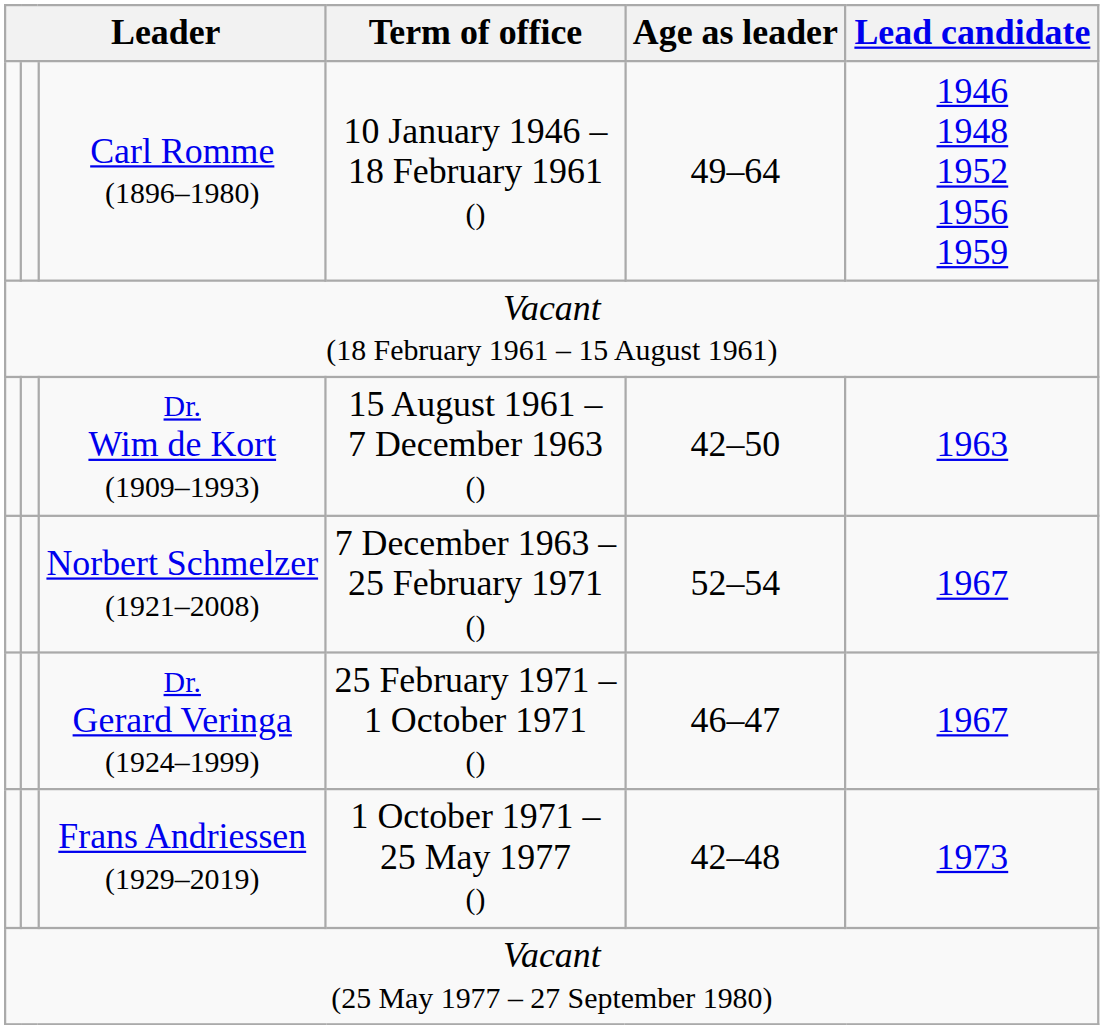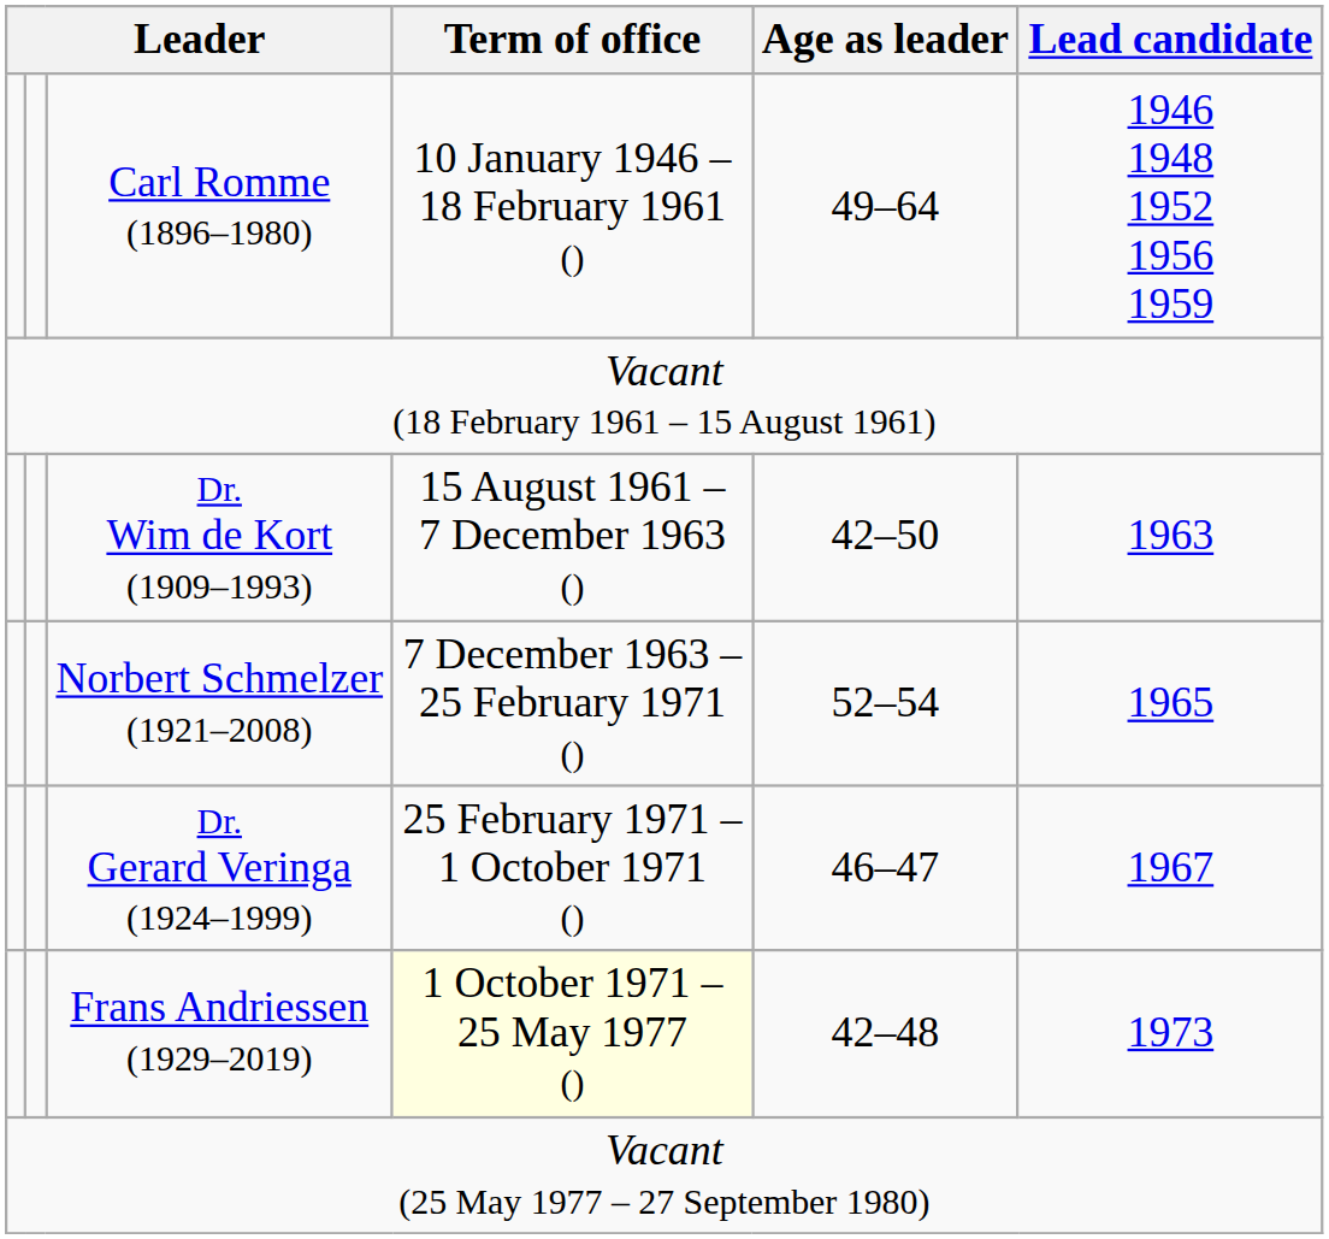Norbert Schmelzer (1921–2008) | Lead candidate: 1967 -> 1965
Frans Andriessen (1929–2019) | Term of office: no background -> lightyellow background
